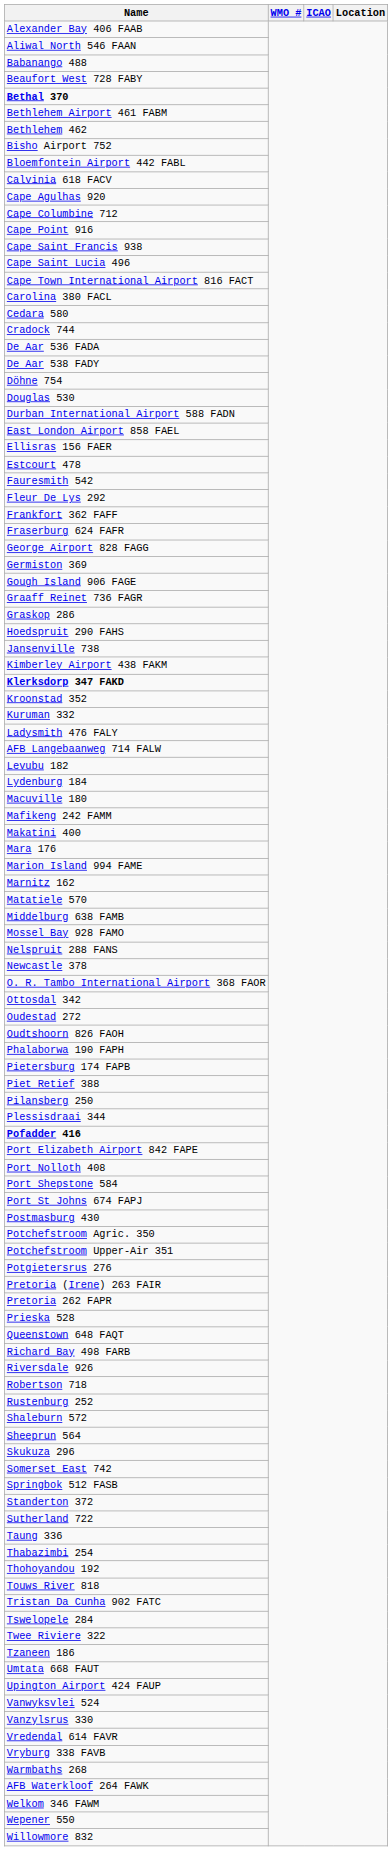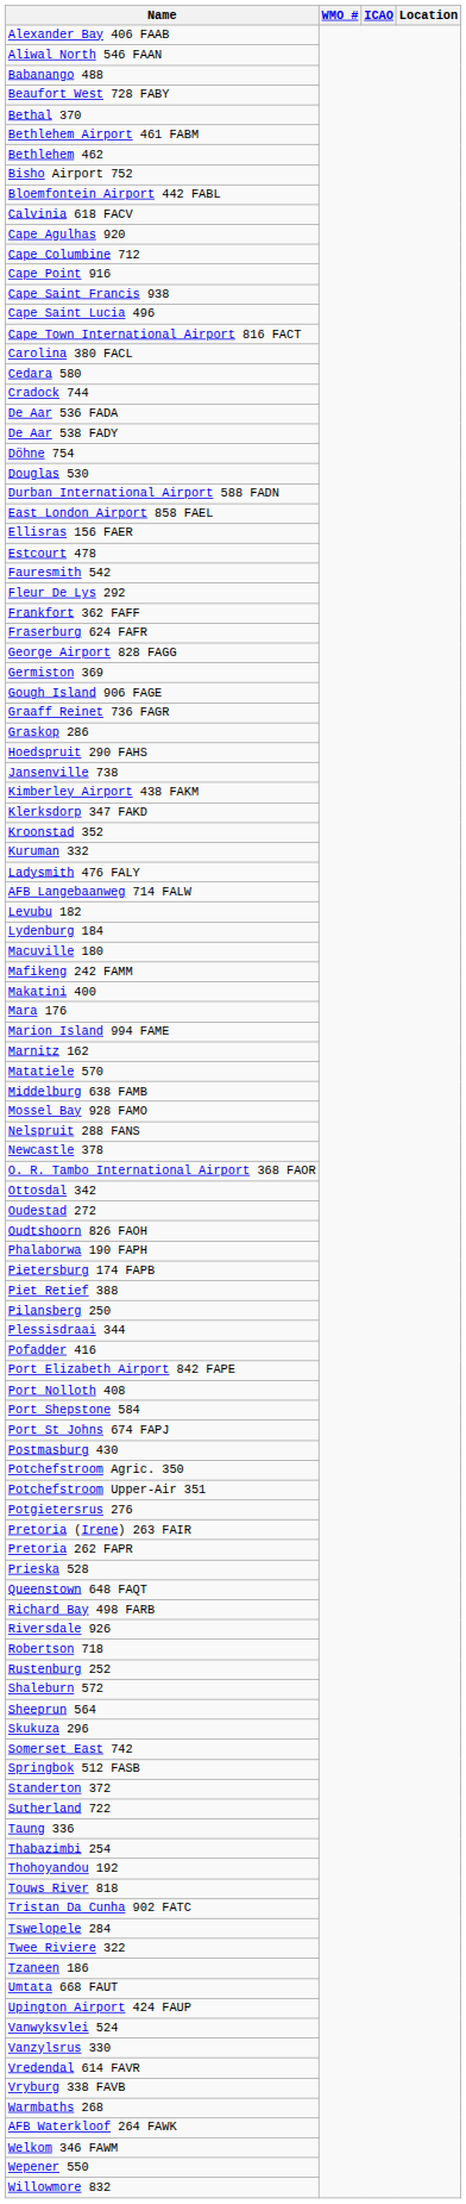Bethal 370 | Name: bold -> normal
Klerksdorp 347 FAKD | Name: bold -> normal
Pofadder 416 | Name: bold -> normal
